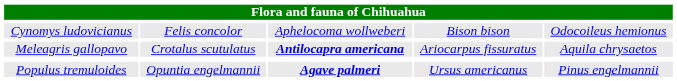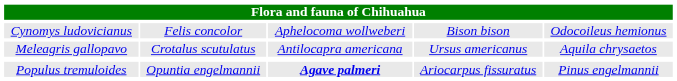Meleagris gallopavo | column 3: bold -> normal
Meleagris gallopavo | column 4: Ariocarpus fissuratus -> Ursus americanus
Populus tremuloides | column 4: Ursus americanus -> Ariocarpus fissuratus
